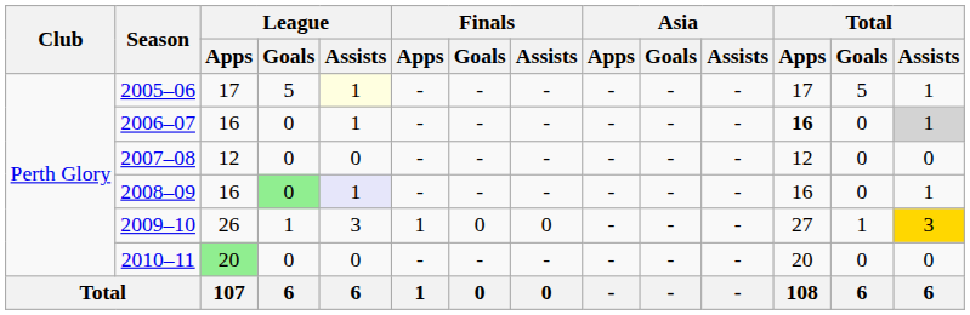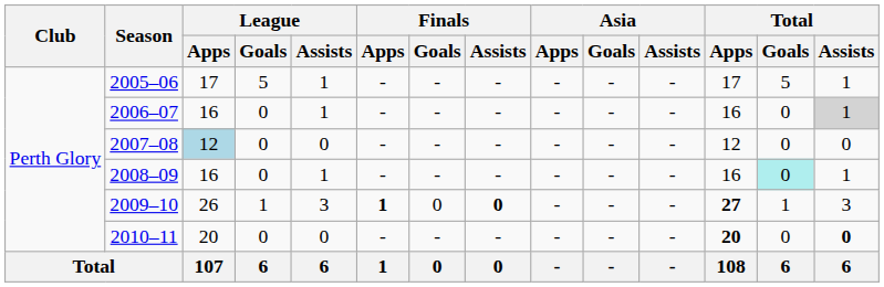2005–06 | League / Assists: lightyellow background -> no background
2006–07 | Total / Apps: bold -> normal
2007–08 | League / Apps: no background -> lightblue background
2008–09 | League / Goals: lightgreen background -> no background
2008–09 | League / Assists: lavender background -> no background
2008–09 | Total / Goals: no background -> paleturquoise background
2009–10 | Finals / Apps: normal -> bold
2009–10 | Finals / Assists: normal -> bold
2009–10 | Total / Apps: normal -> bold
2009–10 | Total / Assists: gold background -> no background
2010–11 | League / Apps: lightgreen background -> no background
2010–11 | Total / Apps: normal -> bold
2010–11 | Total / Assists: normal -> bold
